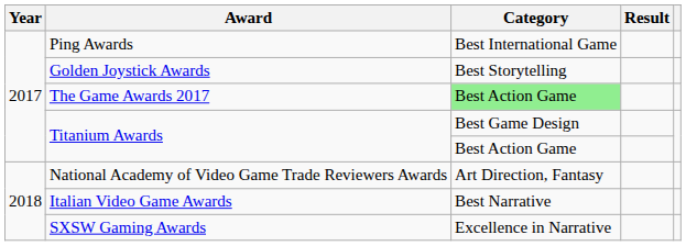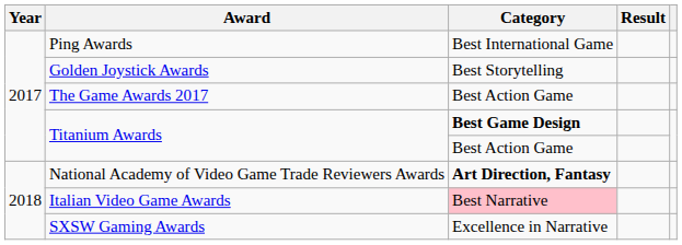The Game Awards 2017 | Category: lightgreen background -> no background
Titanium Awards / Best Game Design | Category: normal -> bold
National Academy of Video Game Trade Reviewers Awards | Category: normal -> bold
Italian Video Game Awards | Category: no background -> pink background
